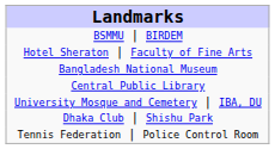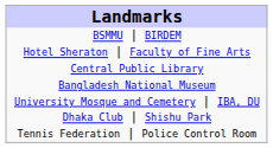row 4 | column 1: Bangladesh National Museum -> Central Public Library
row 5 | column 1: Central Public Library -> Bangladesh National Museum
